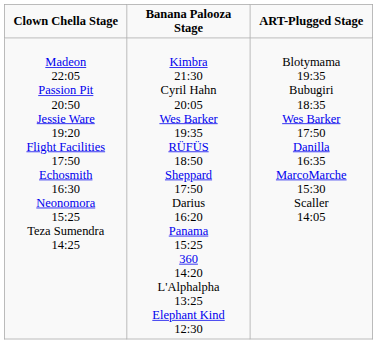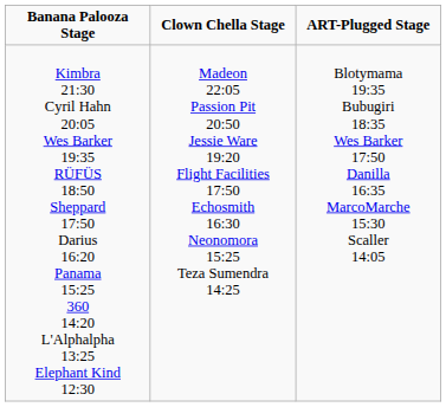columns swapped: Clown Chella Stage <-> Banana Palooza Stage
